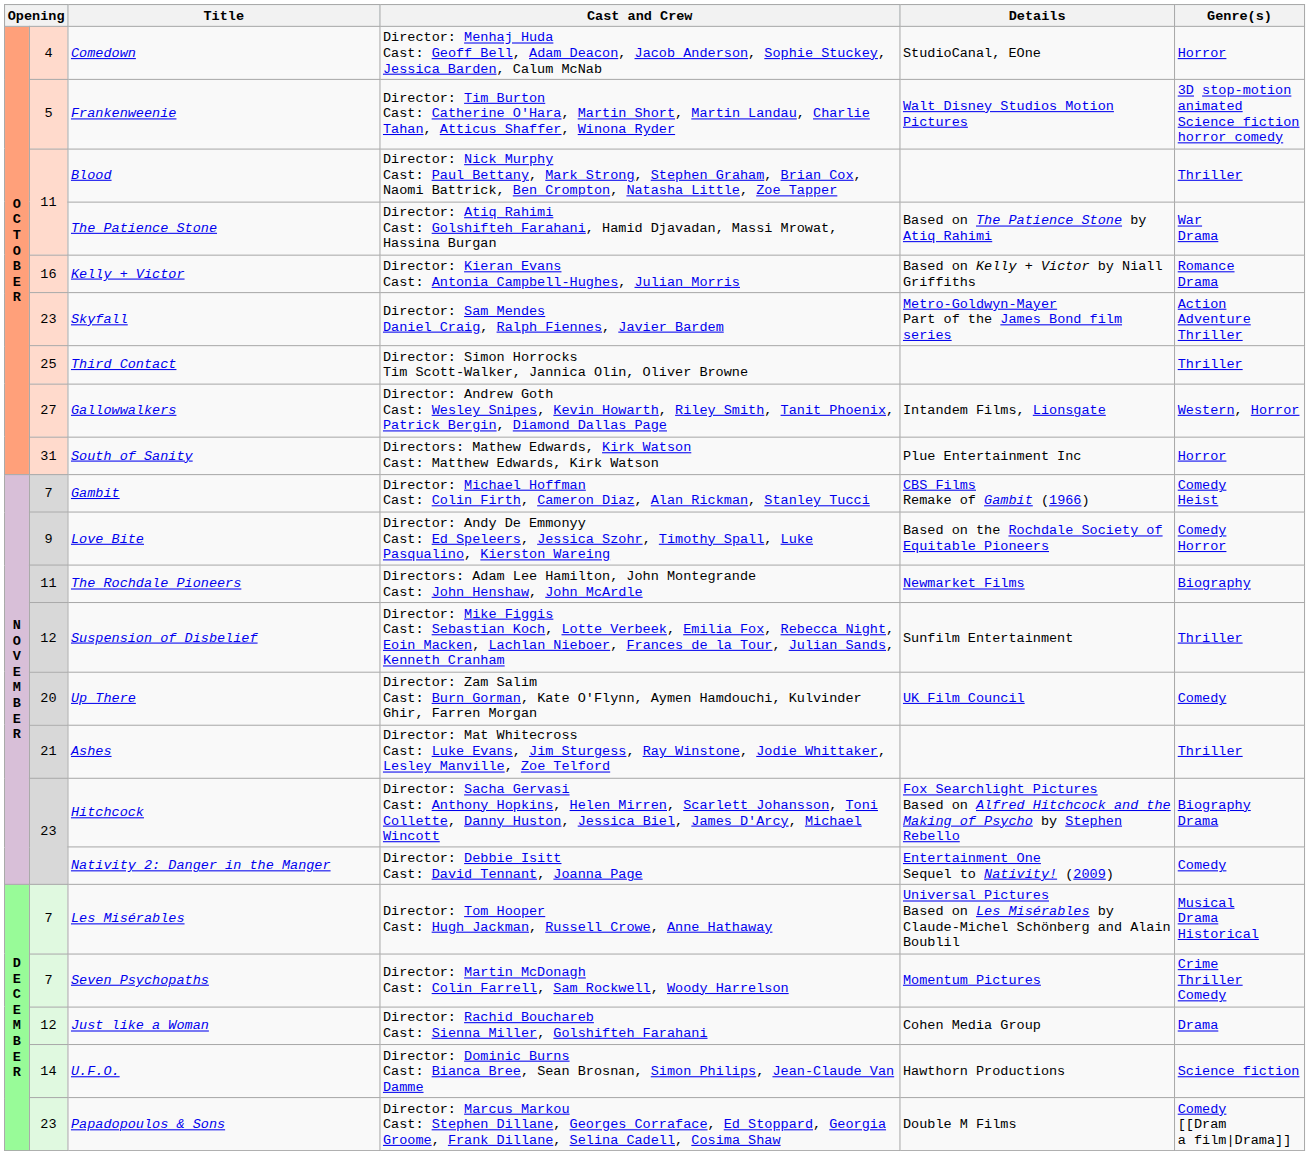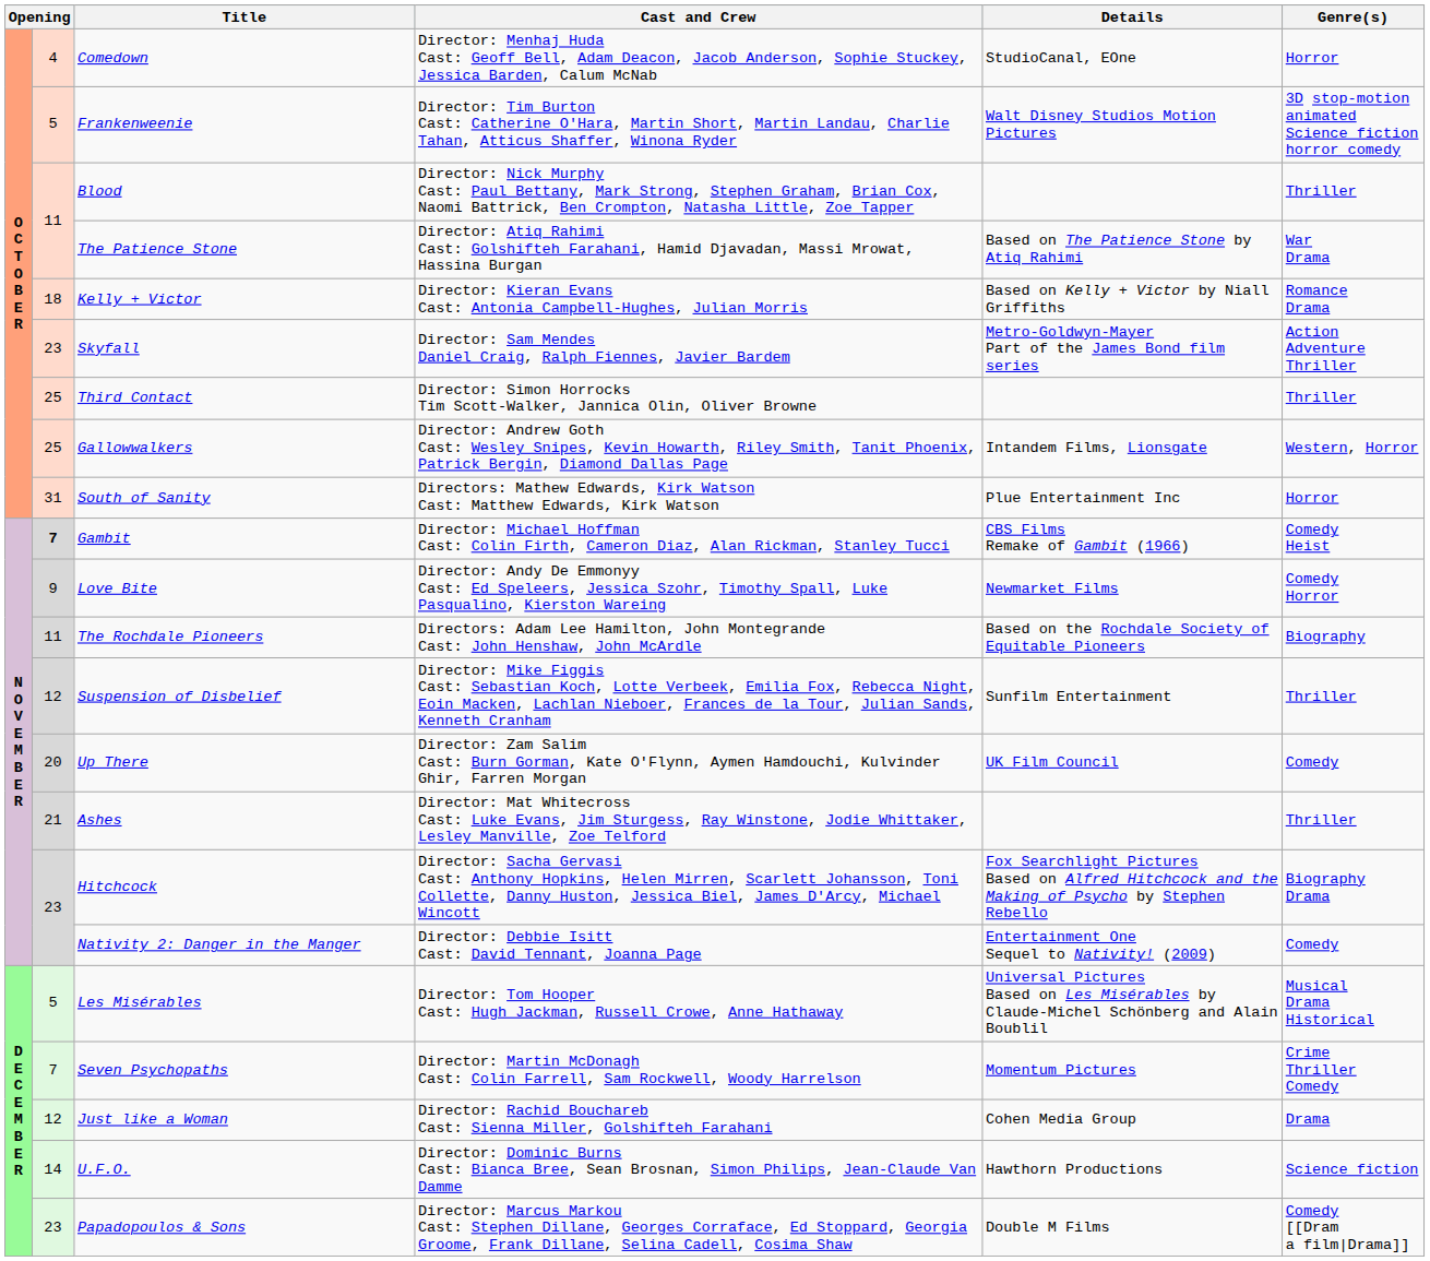Kelly + Victor | column 2: 16 -> 18
Gallowwalkers | column 2: 27 -> 25
Gambit | column 2: normal -> bold
Love Bite | Details: Based on the Rochdale Society of Equitable Pioneers -> Newmarket Films
The Rochdale Pioneers | Details: Newmarket Films -> Based on the Rochdale Society of Equitable Pioneers
Les Misérables | column 2: 7 -> 5
